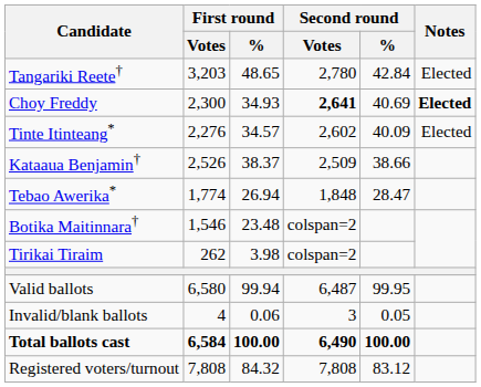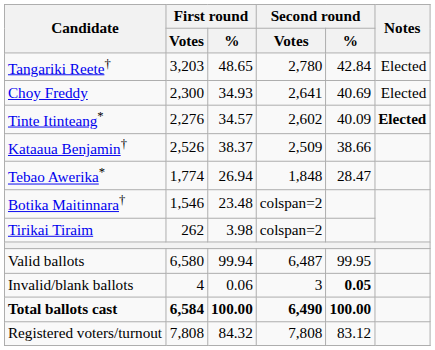Choy Freddy | Second round / Votes: bold -> normal
Choy Freddy | Notes: bold -> normal
Tinte Itinteang* | Notes: normal -> bold
Invalid/blank ballots | Second round / %: normal -> bold
